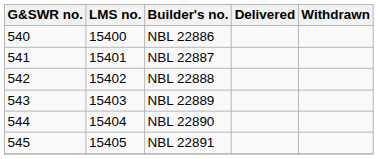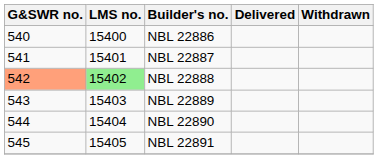NBL 22888 | G&SWR no.: no background -> lightsalmon background
NBL 22888 | LMS no.: no background -> lightgreen background
